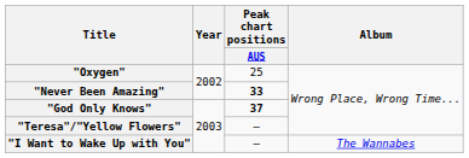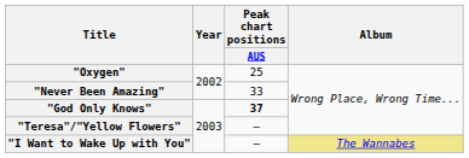"Never Been Amazing" | Peak chart positions / AUS: bold -> normal
"I Want to Wake Up with You" | Album: no background -> khaki background
